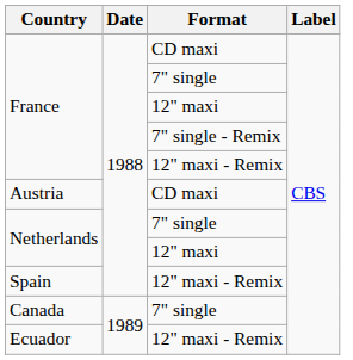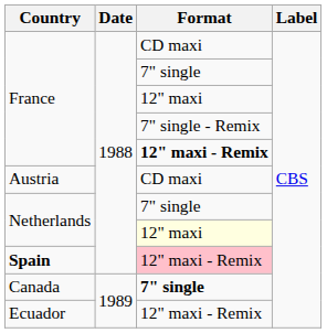France / 12" maxi - Remix | Format: normal -> bold
Netherlands / 12" maxi | Format: no background -> lightyellow background
Spain | Country: normal -> bold
Spain | Format: no background -> pink background
Canada | Format: normal -> bold
